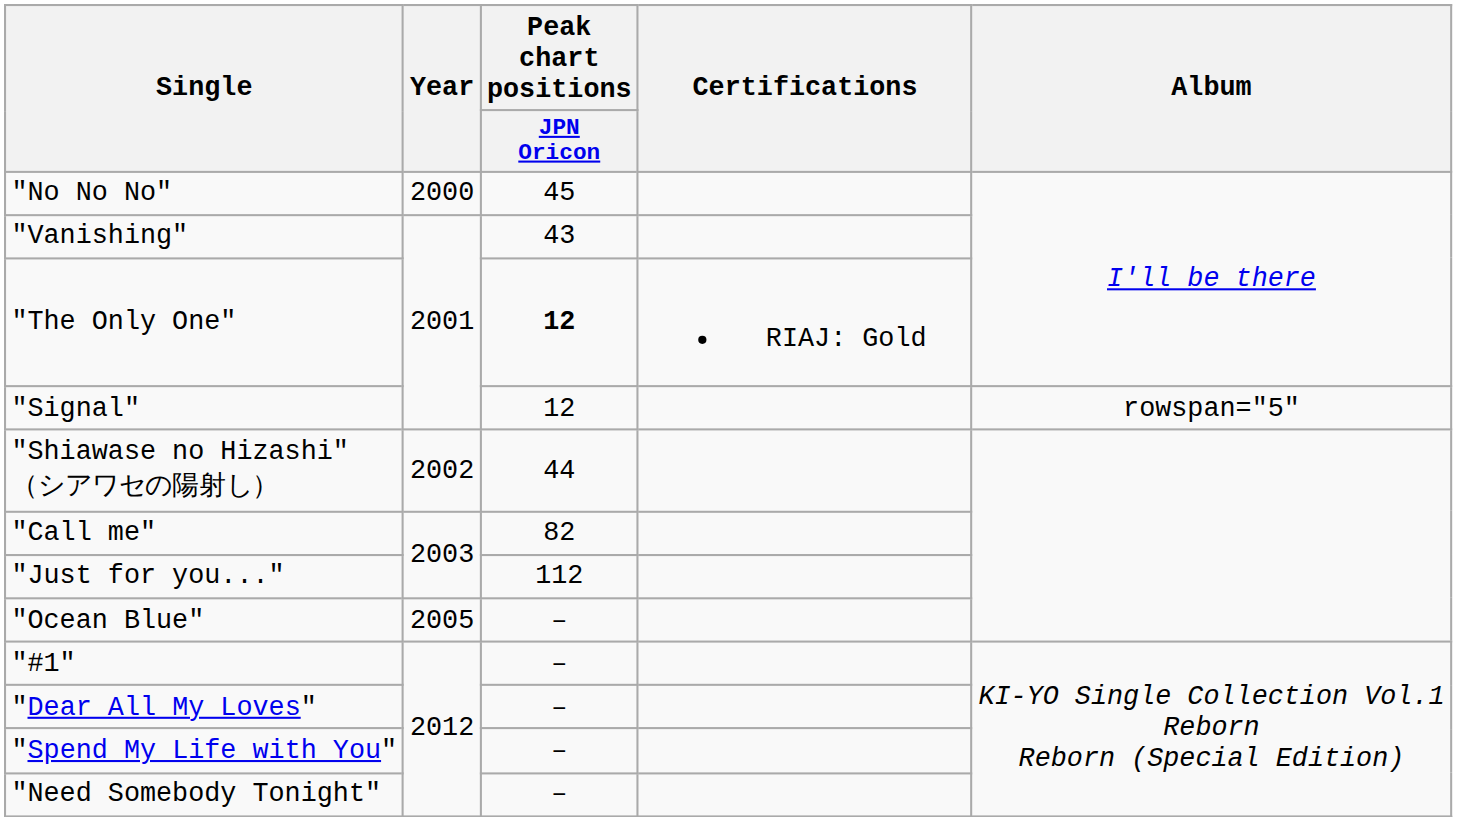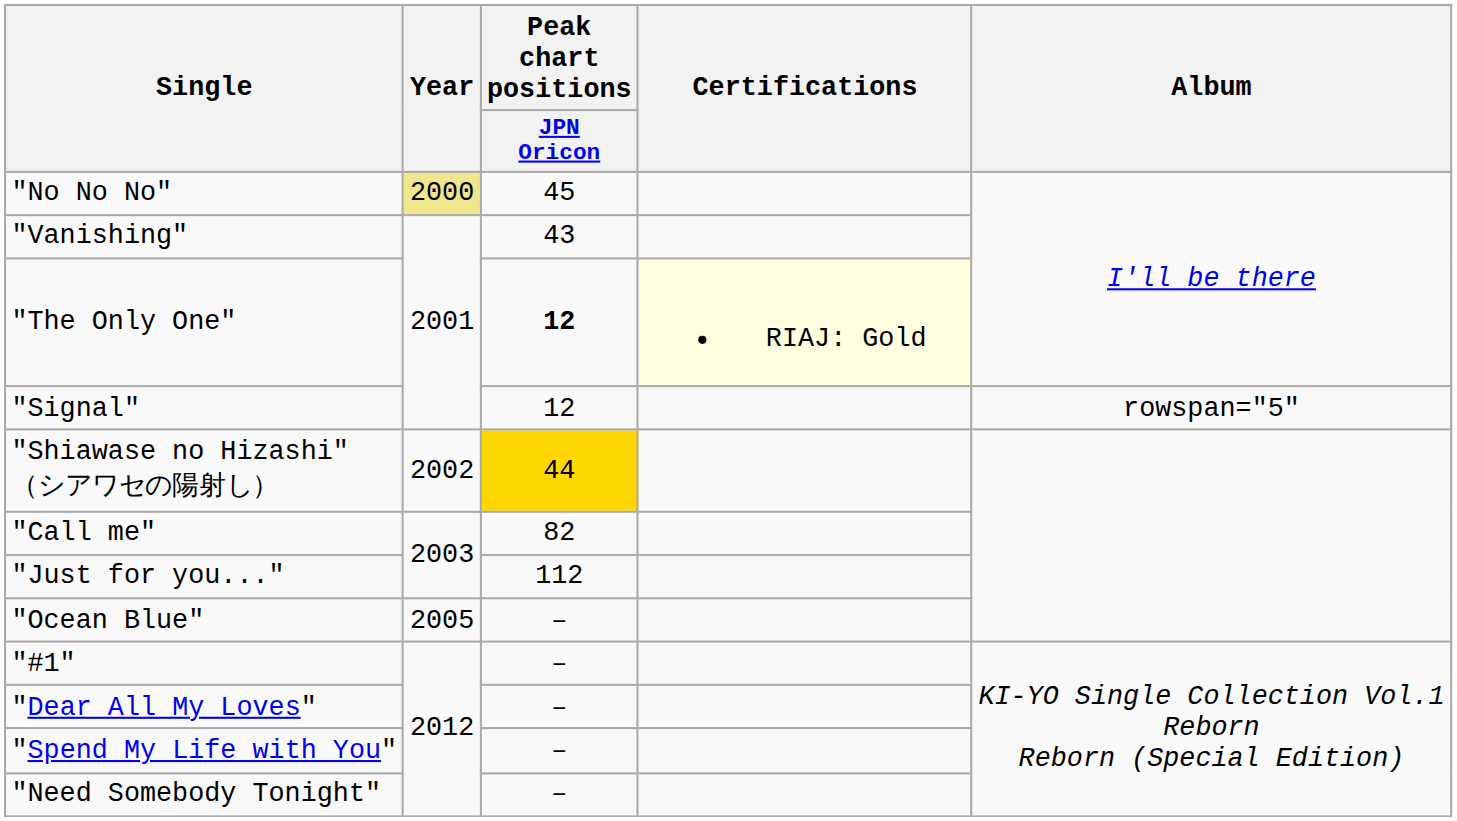"No No No" | Year: no background -> khaki background
"The Only One" | Certifications: no background -> lightyellow background
"Shiawase no Hizashi" （シアワセの陽射し） | Peak chart positions / JPN Oricon: no background -> gold background
